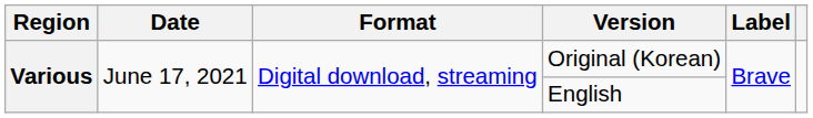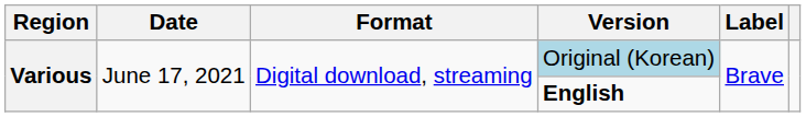Original (Korean) | Version: no background -> lightblue background
English | Version: normal -> bold
